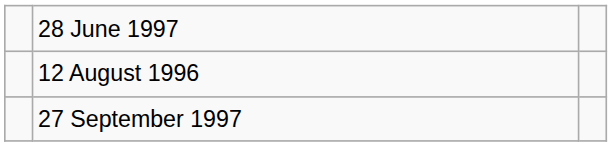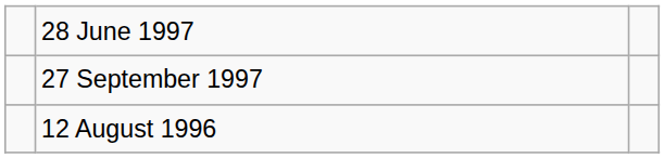rows swapped: 12 August 1996 <-> 27 September 1997
